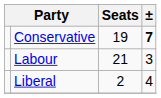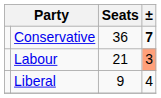Conservative | Seats: 19 -> 36
Labour | ±: no background -> lightsalmon background
Liberal | Seats: 2 -> 9
